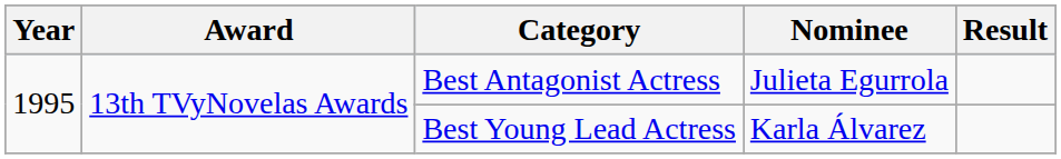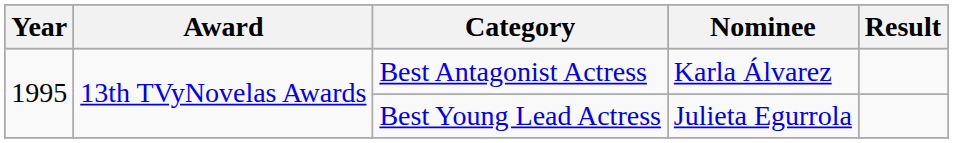Best Antagonist Actress | Nominee: Julieta Egurrola -> Karla Álvarez
Best Young Lead Actress | Nominee: Karla Álvarez -> Julieta Egurrola
